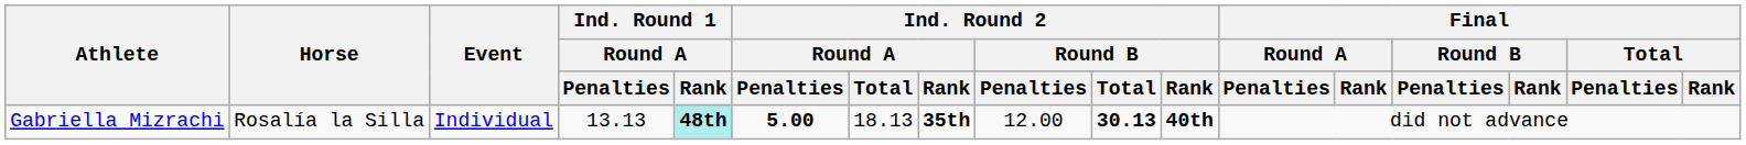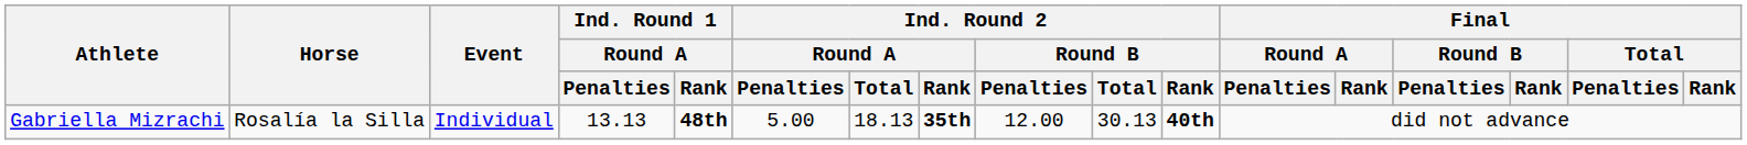Gabriella Mizrachi | Ind. Round 1 / Round A / Rank: paleturquoise background -> no background
Gabriella Mizrachi | Ind. Round 2 / Round A / Penalties: bold -> normal
Gabriella Mizrachi | Ind. Round 2 / Round B / Total: bold -> normal
